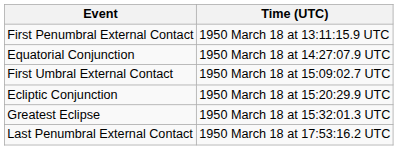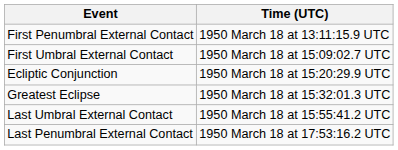- row: Equatorial Conjunction | 1950 March 18 at 14:27:07.9 UTC
+ row: Last Umbral External Contact | 1950 March 18 at 15:55:41.2 UTC
